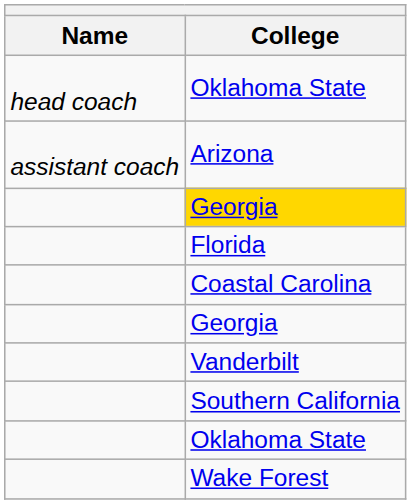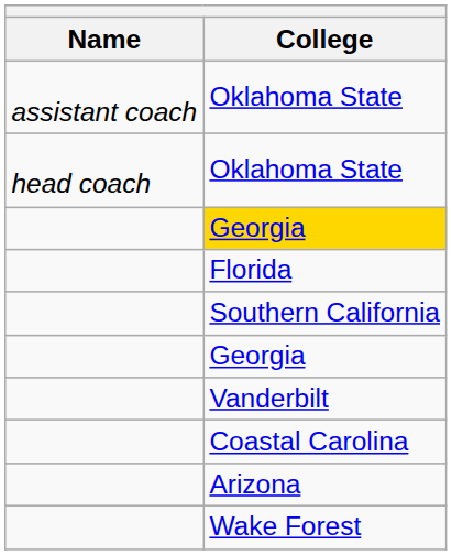row 3 | Name: head coach -> assistant coach
row 4 | Name: assistant coach -> head coach
row 4 | College: Arizona -> Oklahoma State
row 7 | College: Coastal Carolina -> Southern California
row 10 | College: Southern California -> Coastal Carolina
row 11 | College: Oklahoma State -> Arizona
